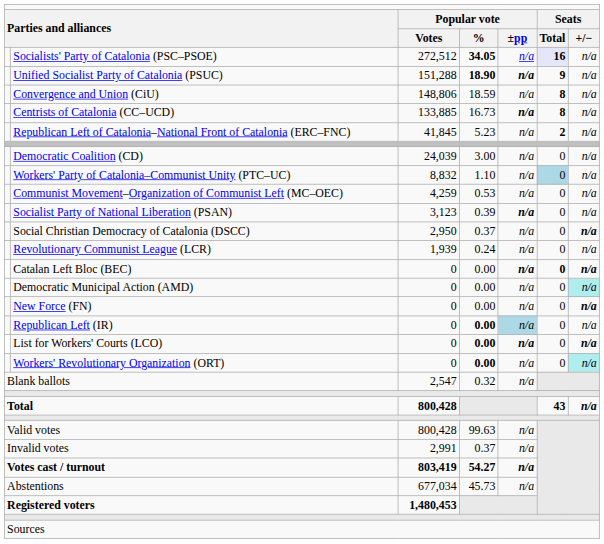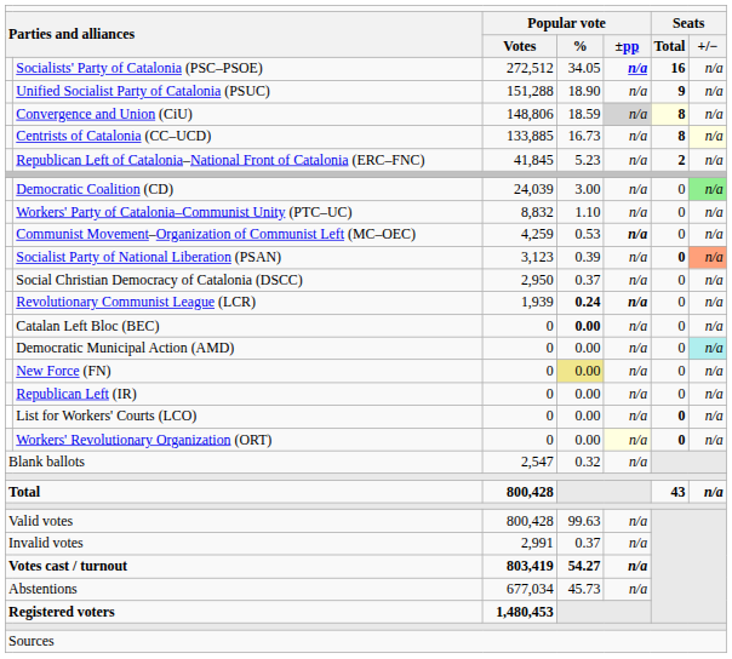Socialists' Party of Catalonia (PSC–PSOE) | column 4: bold -> normal
Socialists' Party of Catalonia (PSC–PSOE) | column 5: normal -> bold
Socialists' Party of Catalonia (PSC–PSOE) | column 6: lavender background -> no background
Unified Socialist Party of Catalonia (PSUC) | column 4: bold -> normal
Unified Socialist Party of Catalonia (PSUC) | column 5: bold -> normal
Convergence and Union (CiU) | column 5: no background -> lightgrey background
Convergence and Union (CiU) | column 6: no background -> lightyellow background
Centrists of Catalonia (CC–UCD) | column 5: bold -> normal
Centrists of Catalonia (CC–UCD) | column 7: no background -> lightyellow background
Democratic Coalition (CD) | column 7: no background -> lightgreen background
Workers' Party of Catalonia–Communist Unity (PTC–UC) | column 6: lightblue background -> no background
Communist Movement–Organization of Communist Left (MC–OEC) | column 5: normal -> bold
Socialist Party of National Liberation (PSAN) | column 5: bold -> normal
Socialist Party of National Liberation (PSAN) | column 6: normal -> bold
Socialist Party of National Liberation (PSAN) | column 7: no background -> lightsalmon background
Social Christian Democracy of Catalonia (DSCC) | column 7: bold -> normal
Revolutionary Communist League (LCR) | column 4: normal -> bold
Revolutionary Communist League (LCR) | column 5: normal -> bold
Catalan Left Bloc (BEC) | column 4: normal -> bold
Catalan Left Bloc (BEC) | column 5: bold -> normal
Catalan Left Bloc (BEC) | column 6: bold -> normal
Catalan Left Bloc (BEC) | column 7: bold -> normal
New Force (FN) | column 4: no background -> khaki background
New Force (FN) | column 7: bold -> normal
Republican Left (IR) | column 4: bold -> normal
Republican Left (IR) | column 5: lightblue background -> no background
List for Workers' Courts (LCO) | column 4: bold -> normal
List for Workers' Courts (LCO) | column 5: bold -> normal
List for Workers' Courts (LCO) | column 6: normal -> bold
List for Workers' Courts (LCO) | column 7: bold -> normal
Workers' Revolutionary Organization (ORT) | column 4: bold -> normal
Workers' Revolutionary Organization (ORT) | column 5: no background -> lightyellow background
Workers' Revolutionary Organization (ORT) | column 6: normal -> bold
Workers' Revolutionary Organization (ORT) | column 7: paleturquoise background -> no background
